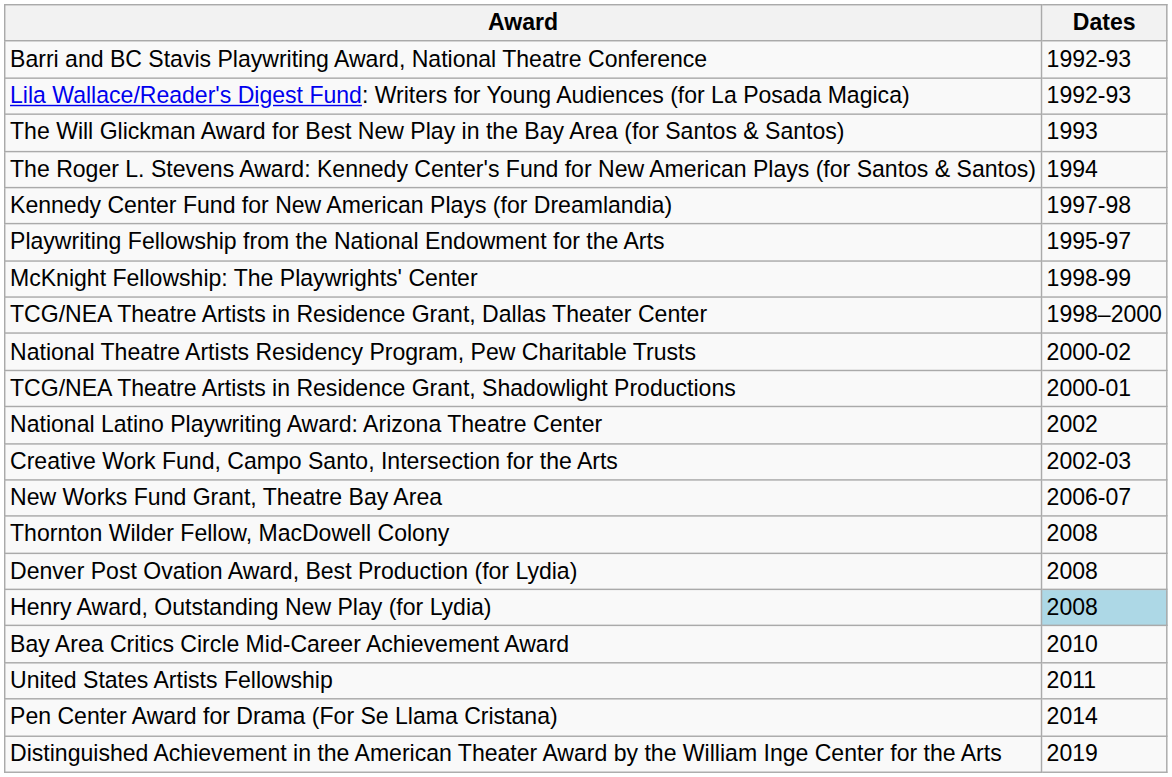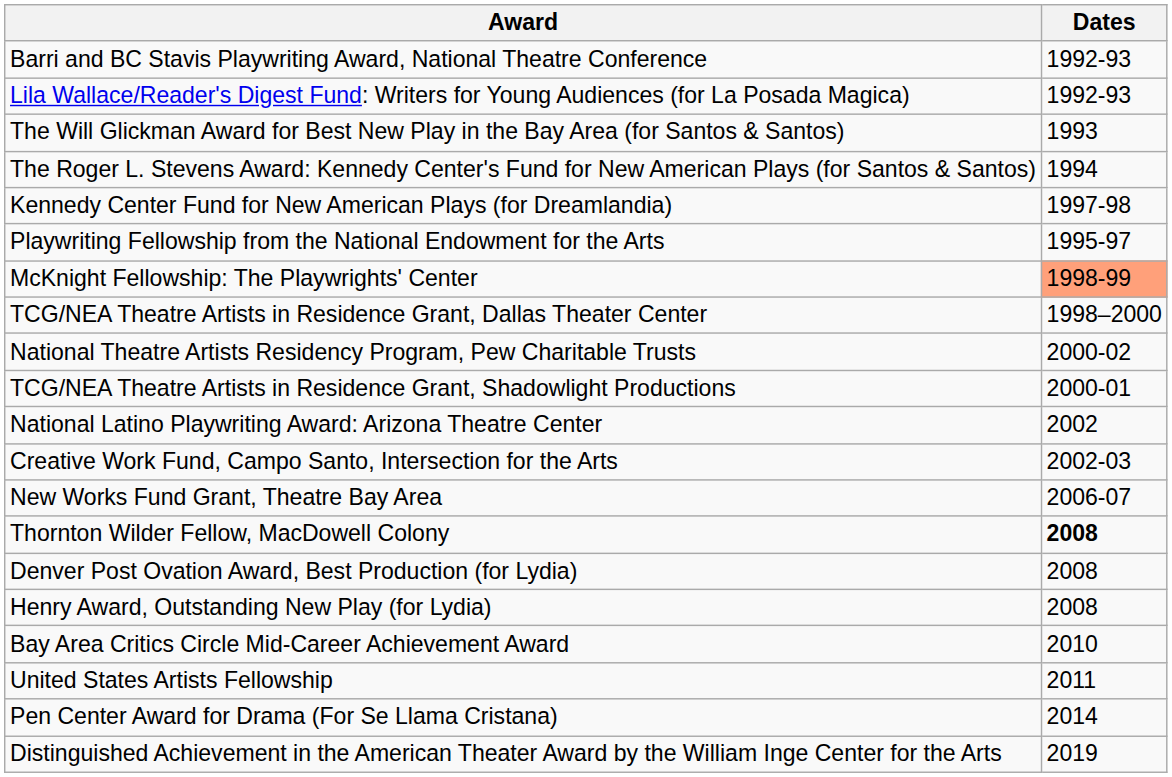McKnight Fellowship: The Playwrights' Center | Dates: no background -> lightsalmon background
Thornton Wilder Fellow, MacDowell Colony | Dates: normal -> bold
Henry Award, Outstanding New Play (for Lydia) | Dates: lightblue background -> no background
